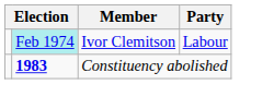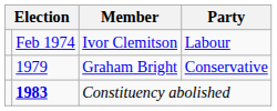Ivor Clemitson | column 2: paleturquoise background -> no background
+ row: 1979 | Graham Bright | Conservative
